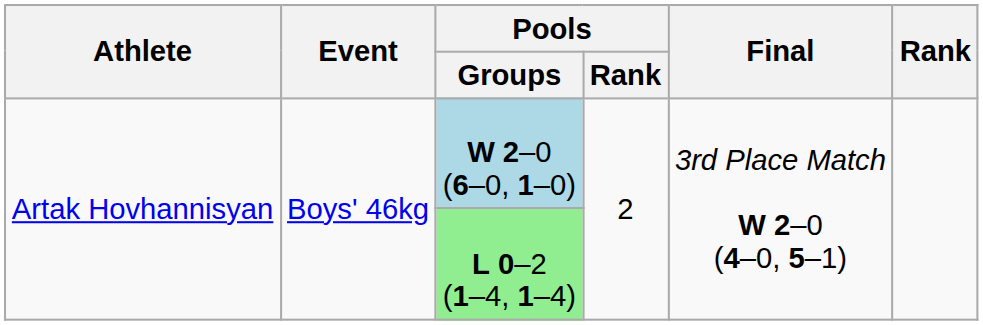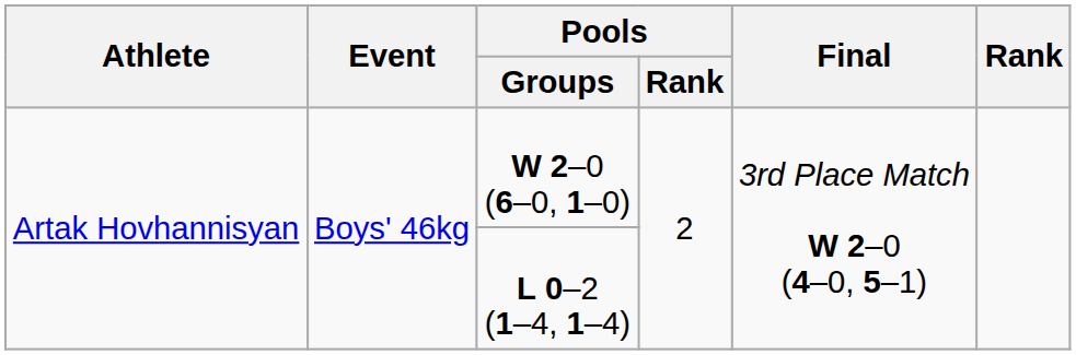W 2–0 (6–0, 1–0) | Pools / Groups: lightblue background -> no background
L 0–2 (1–4, 1–4) | Pools / Groups: lightgreen background -> no background
